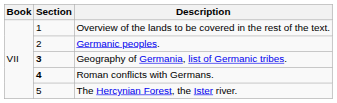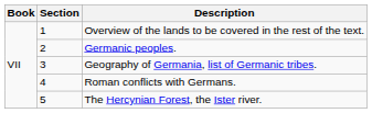Geography of Germania, list of Germanic tribes. | Section: bold -> normal
Roman conflicts with Germans. | Section: bold -> normal
